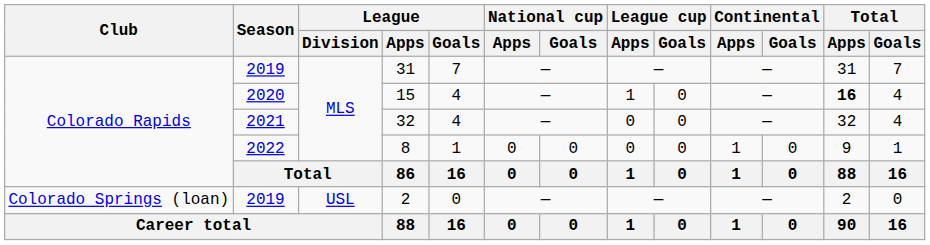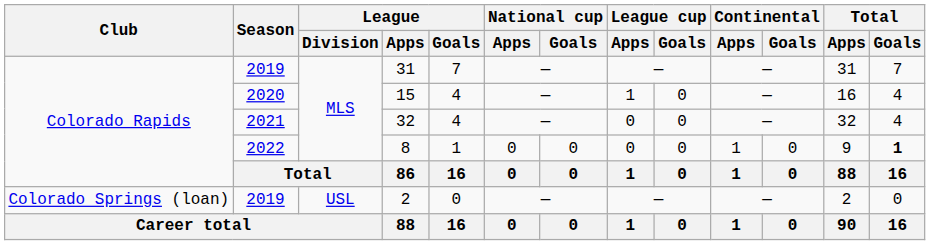15 | Total / Apps: bold -> normal
8 | Total / Goals: normal -> bold
